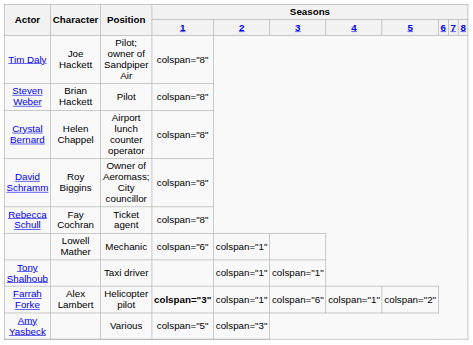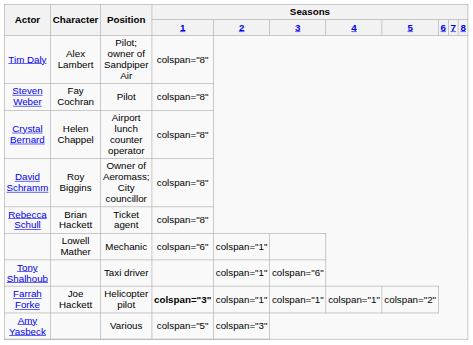Tim Daly | Character: Joe Hackett -> Alex Lambert
Steven Weber | Character: Brian Hackett -> Fay Cochran
Rebecca Schull | Character: Fay Cochran -> Brian Hackett
Tony Shalhoub | Seasons / 3: colspan="1" -> colspan="6"
Farrah Forke | Character: Alex Lambert -> Joe Hackett
Farrah Forke | Seasons / 3: colspan="6" -> colspan="1"
